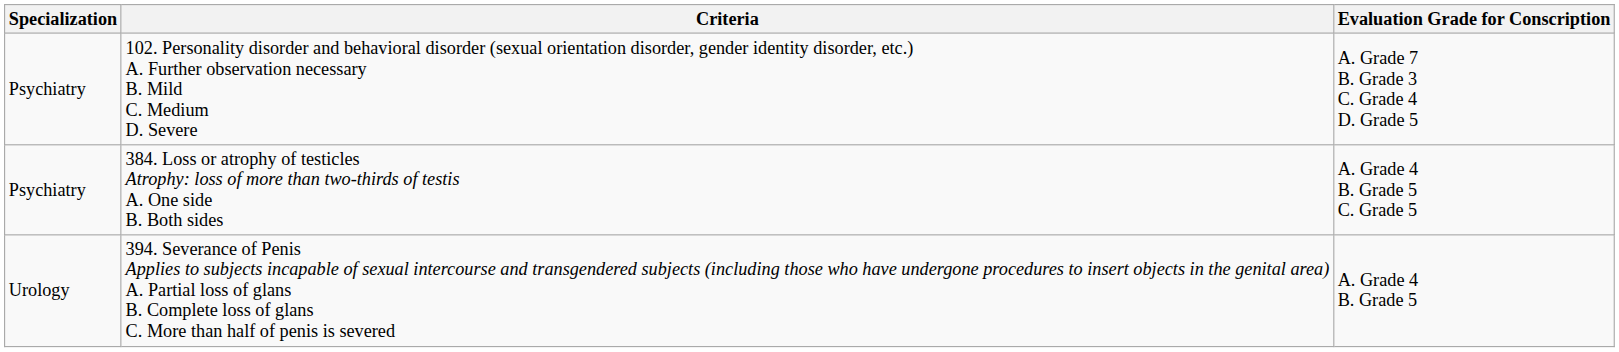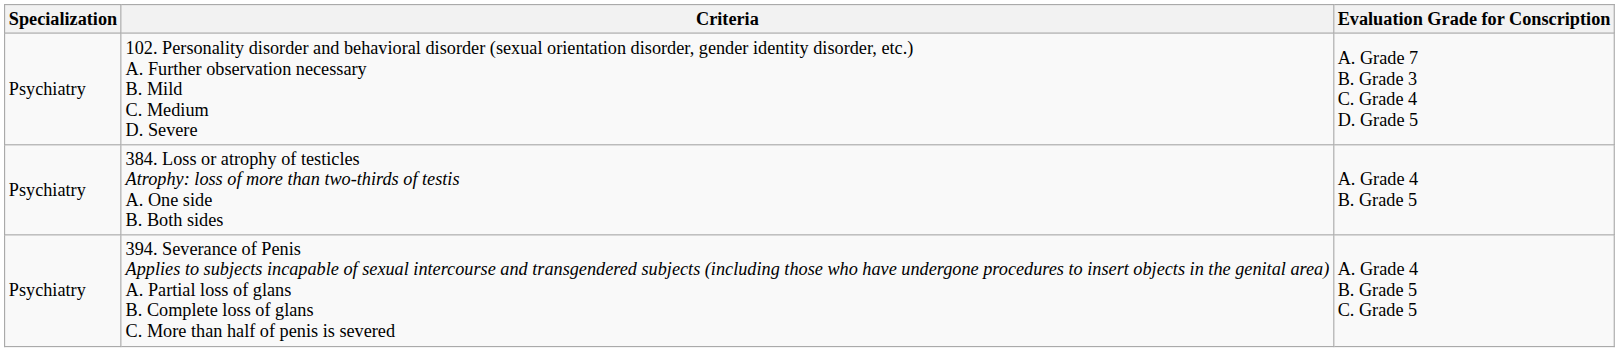row 3 | Evaluation Grade for Conscription: A. Grade 4 B. Grade 5 C. Grade 5 -> A. Grade 4 B. Grade 5
row 4 | Specialization: Urology -> Psychiatry
row 4 | Evaluation Grade for Conscription: A. Grade 4 B. Grade 5 -> A. Grade 4 B. Grade 5 C. Grade 5
